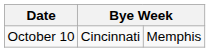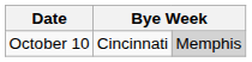October 10 | column 3: no background -> lightgrey background
